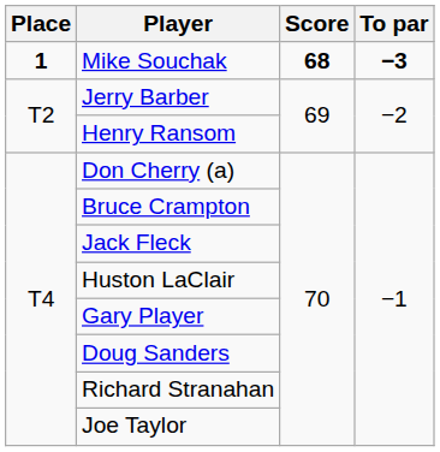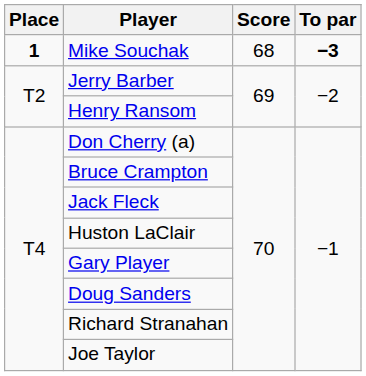Mike Souchak | Score: bold -> normal
